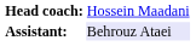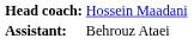Assistant: | column 2: lavender background -> no background
